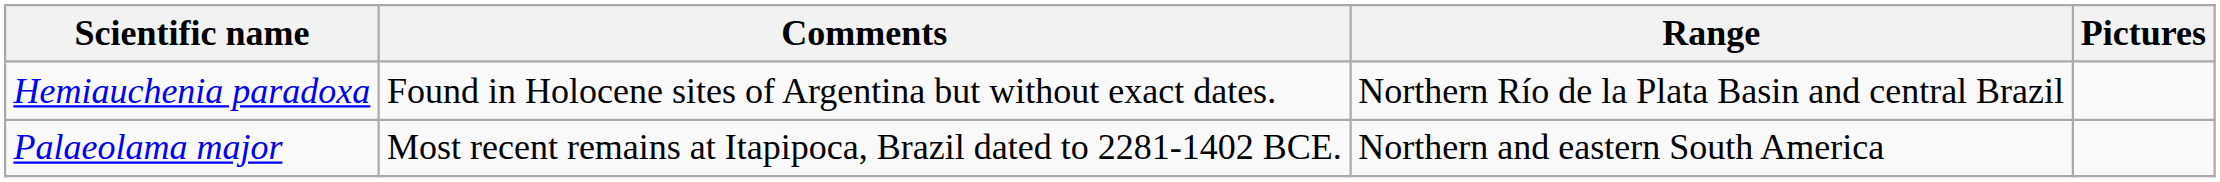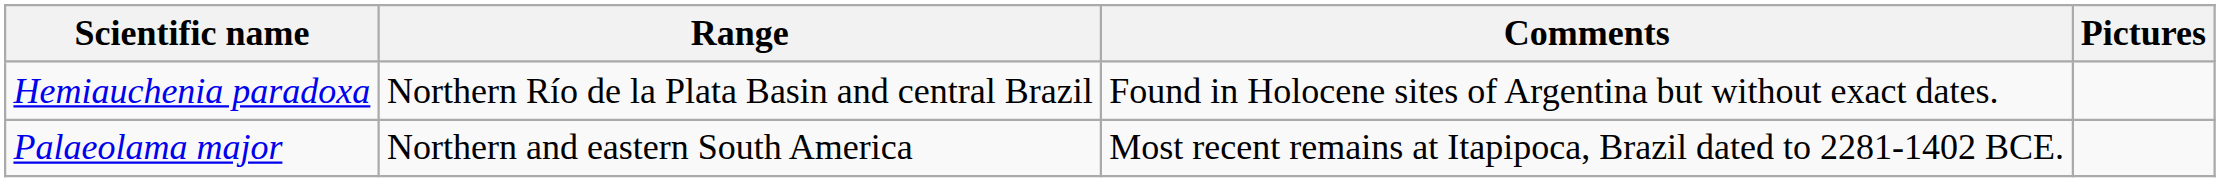columns swapped: Range <-> Comments
